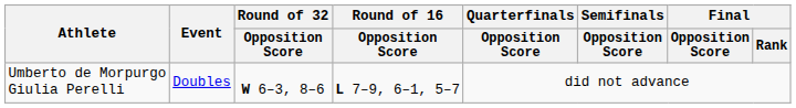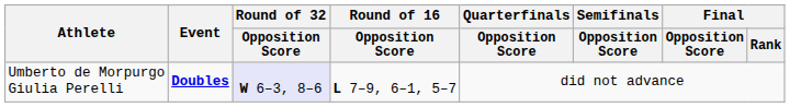Umberto de Morpurgo Giulia Perelli | Event: normal -> bold
Umberto de Morpurgo Giulia Perelli | Round of 32 / Opposition Score: no background -> lavender background
